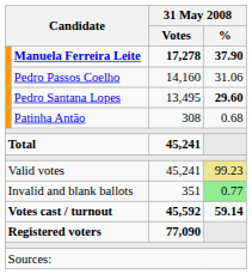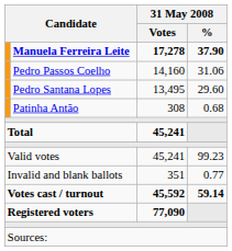Pedro Santana Lopes | 31 May 2008 / %: bold -> normal
Valid votes | 31 May 2008 / %: khaki background -> no background
Invalid and blank ballots | 31 May 2008 / %: lightgreen background -> no background
